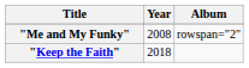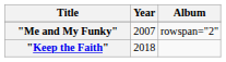"Me and My Funky" | Year: 2008 -> 2007
